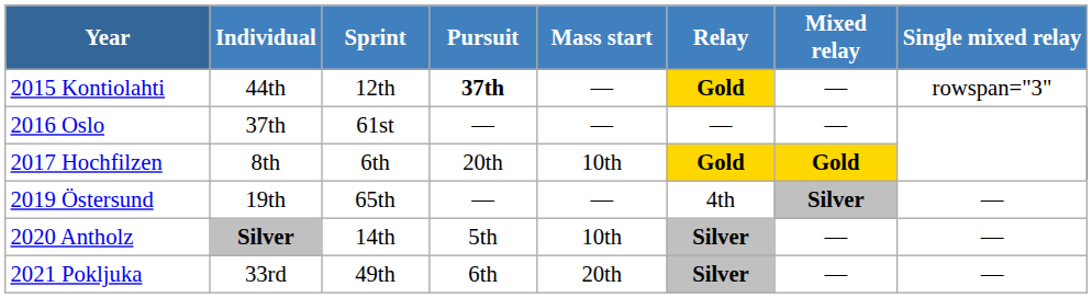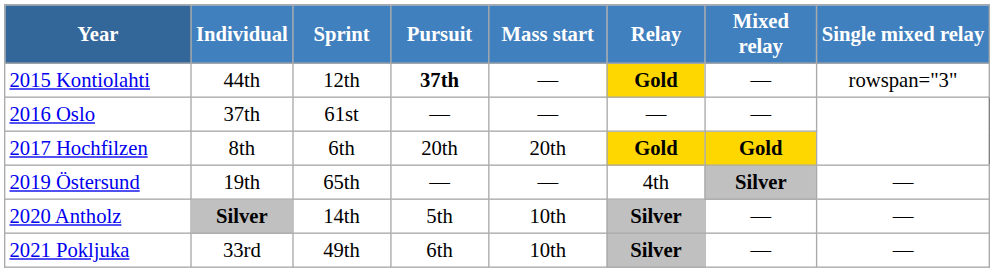2017 Hochfilzen | Mass start: 10th -> 20th
2021 Pokljuka | Mass start: 20th -> 10th
